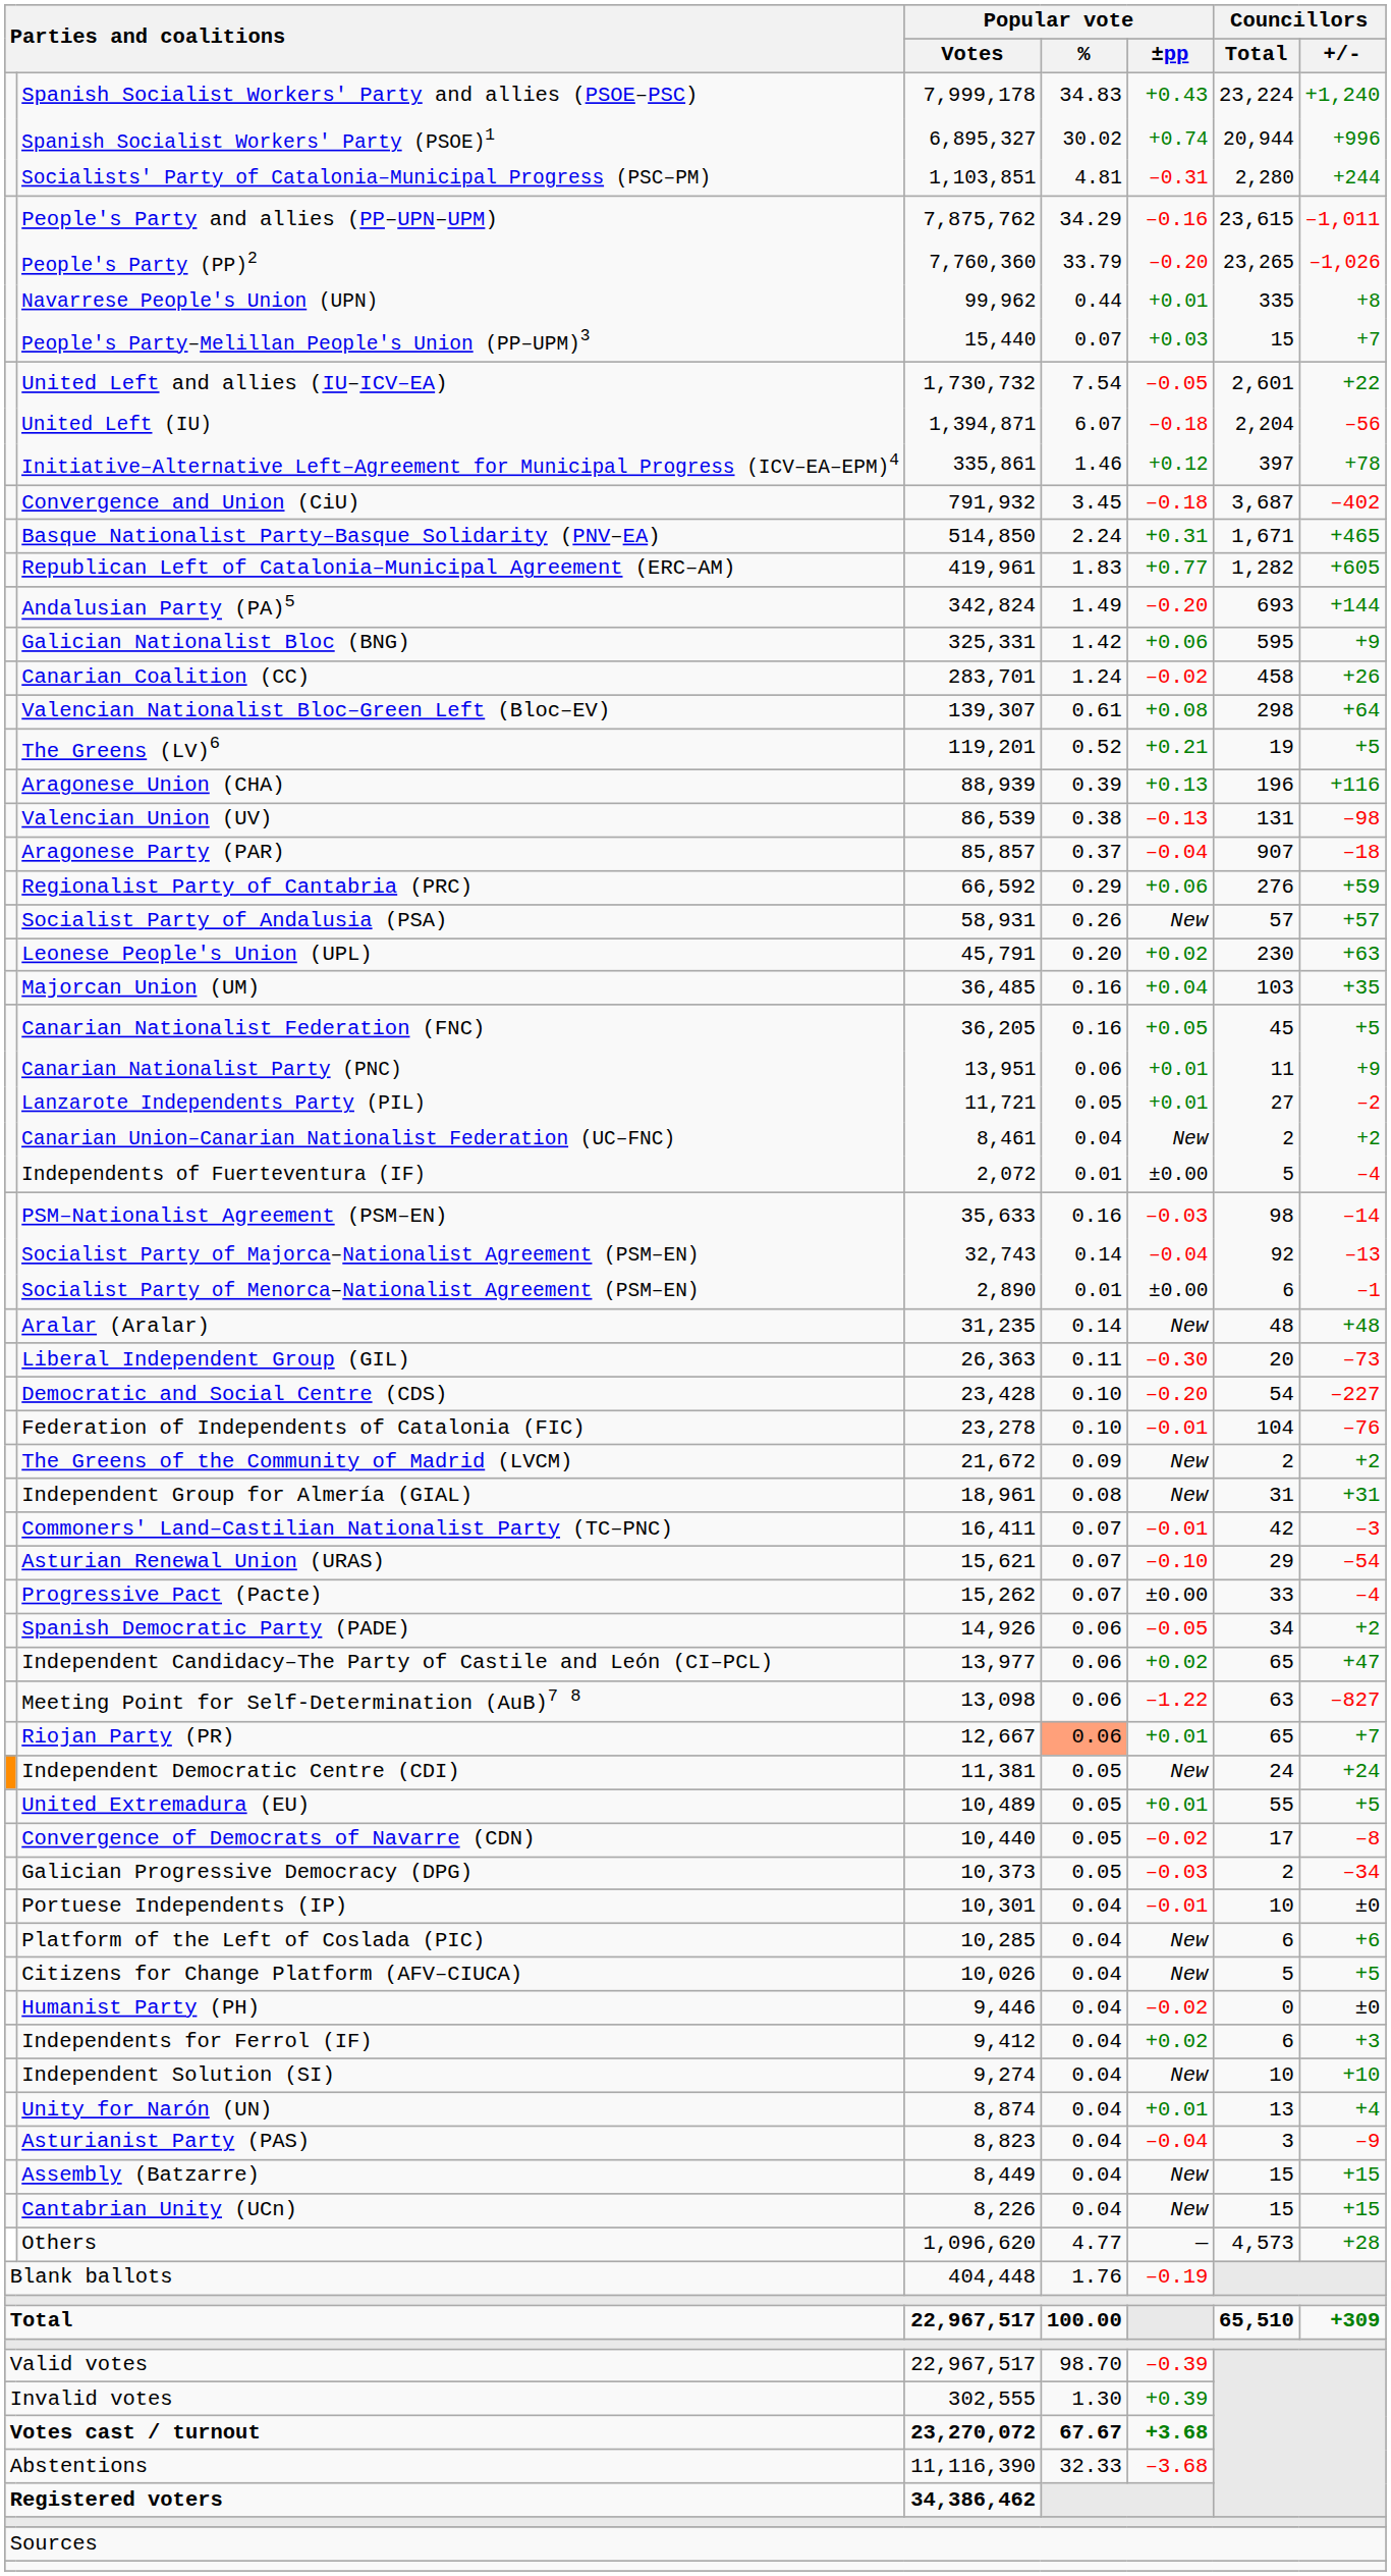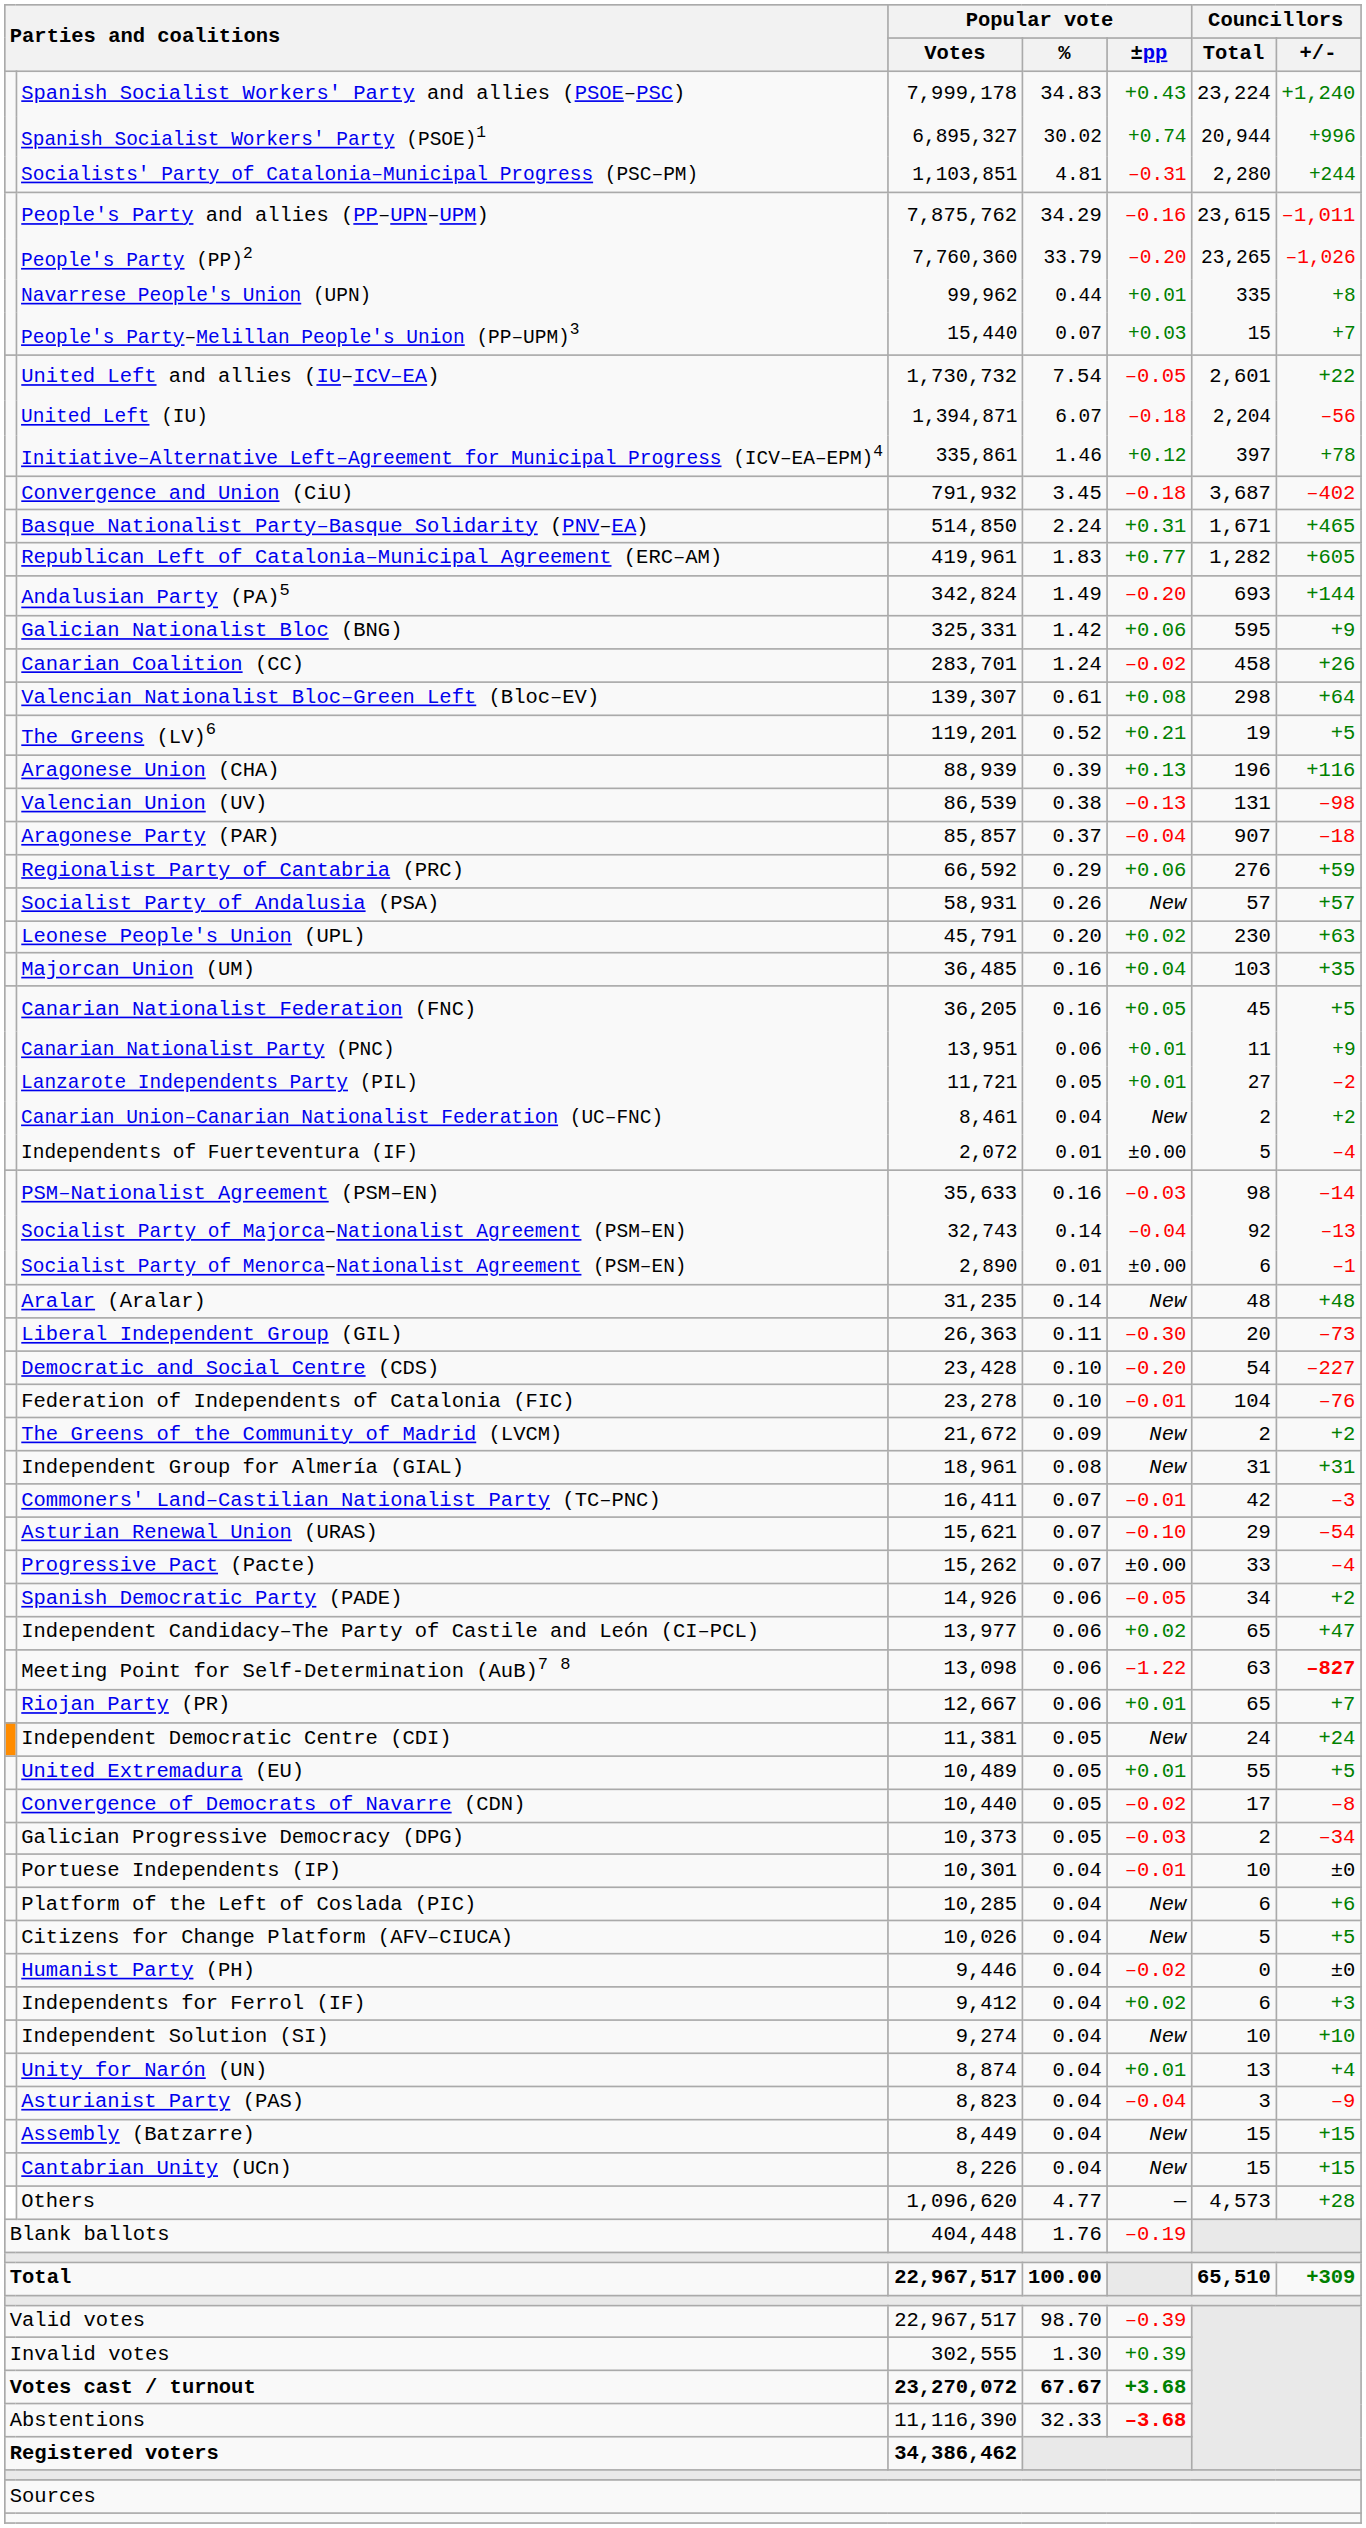Meeting Point for Self-Determination (AuB)7 8 | Councillors / +/-: normal -> bold
Riojan Party (PR) | Popular vote / %: lightsalmon background -> no background
Abstentions | Popular vote / ±pp: normal -> bold
